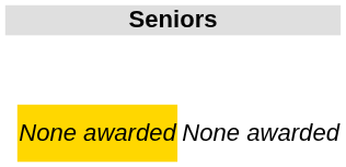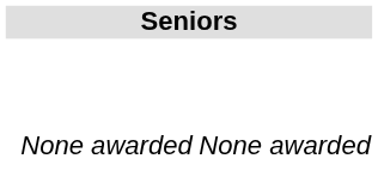row 2 | column 1: gold background -> no background
